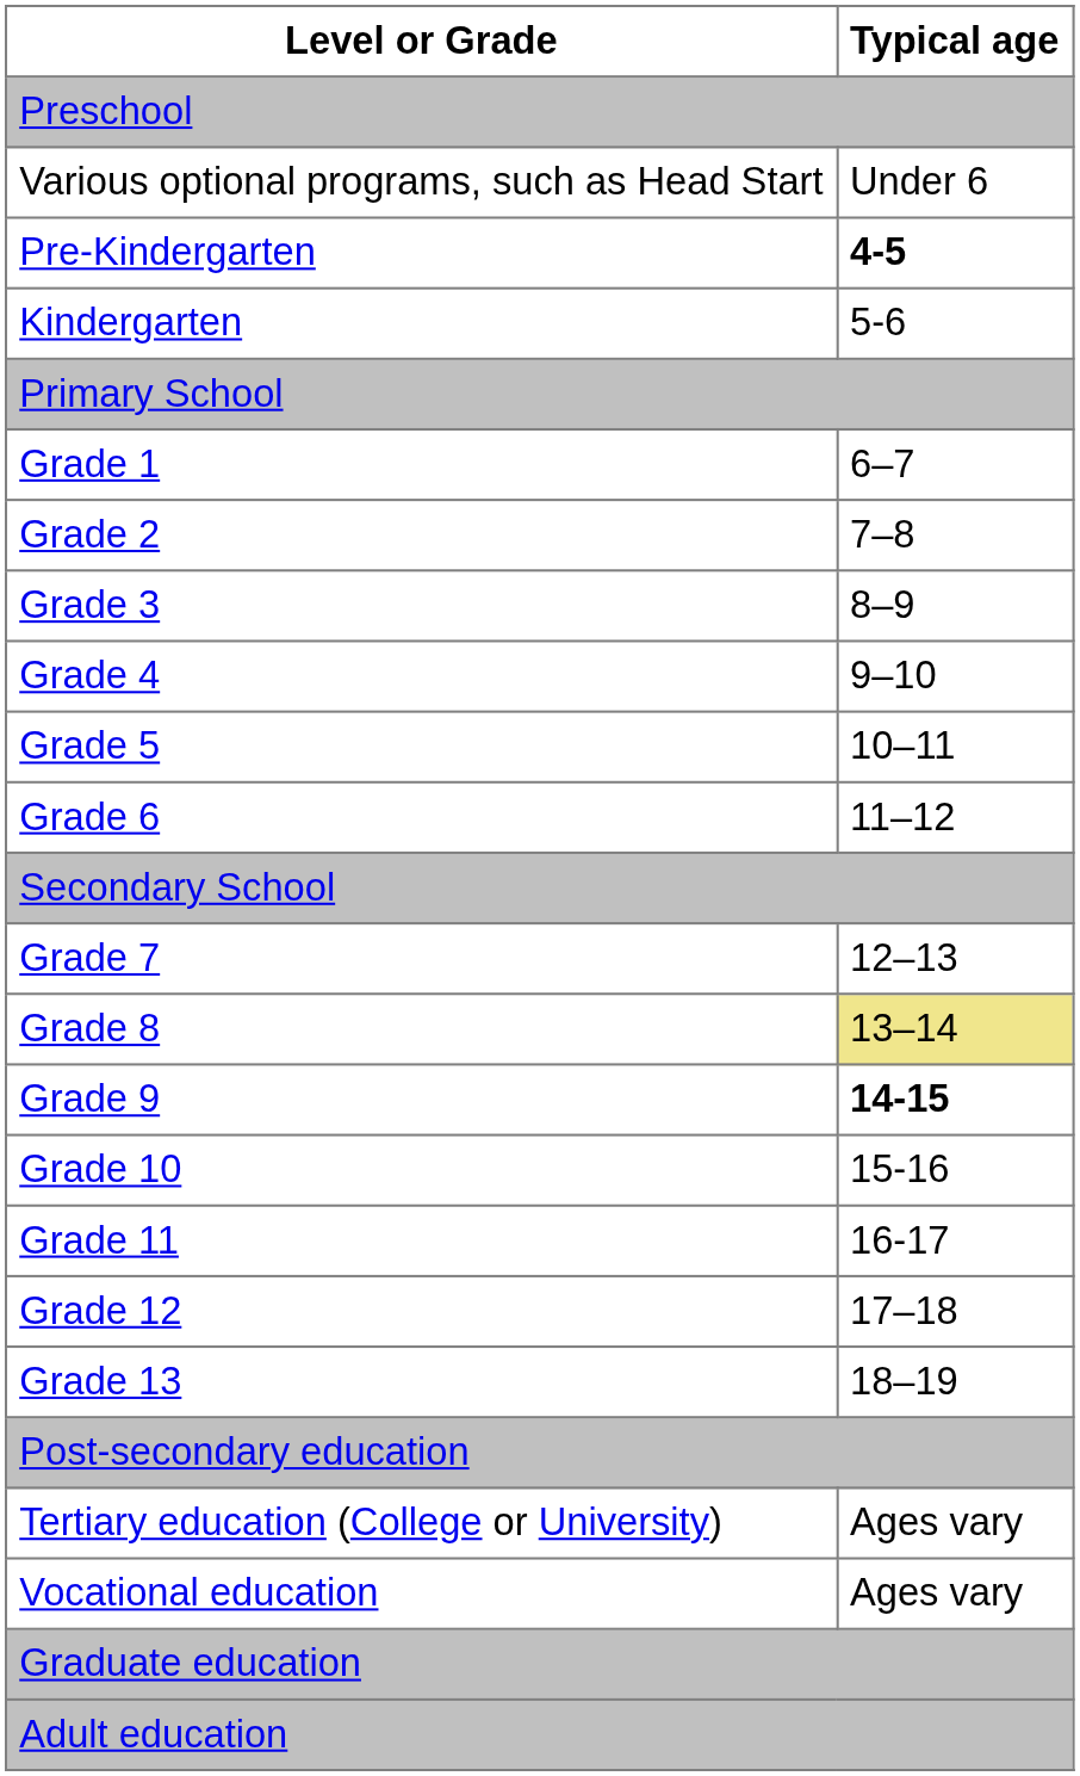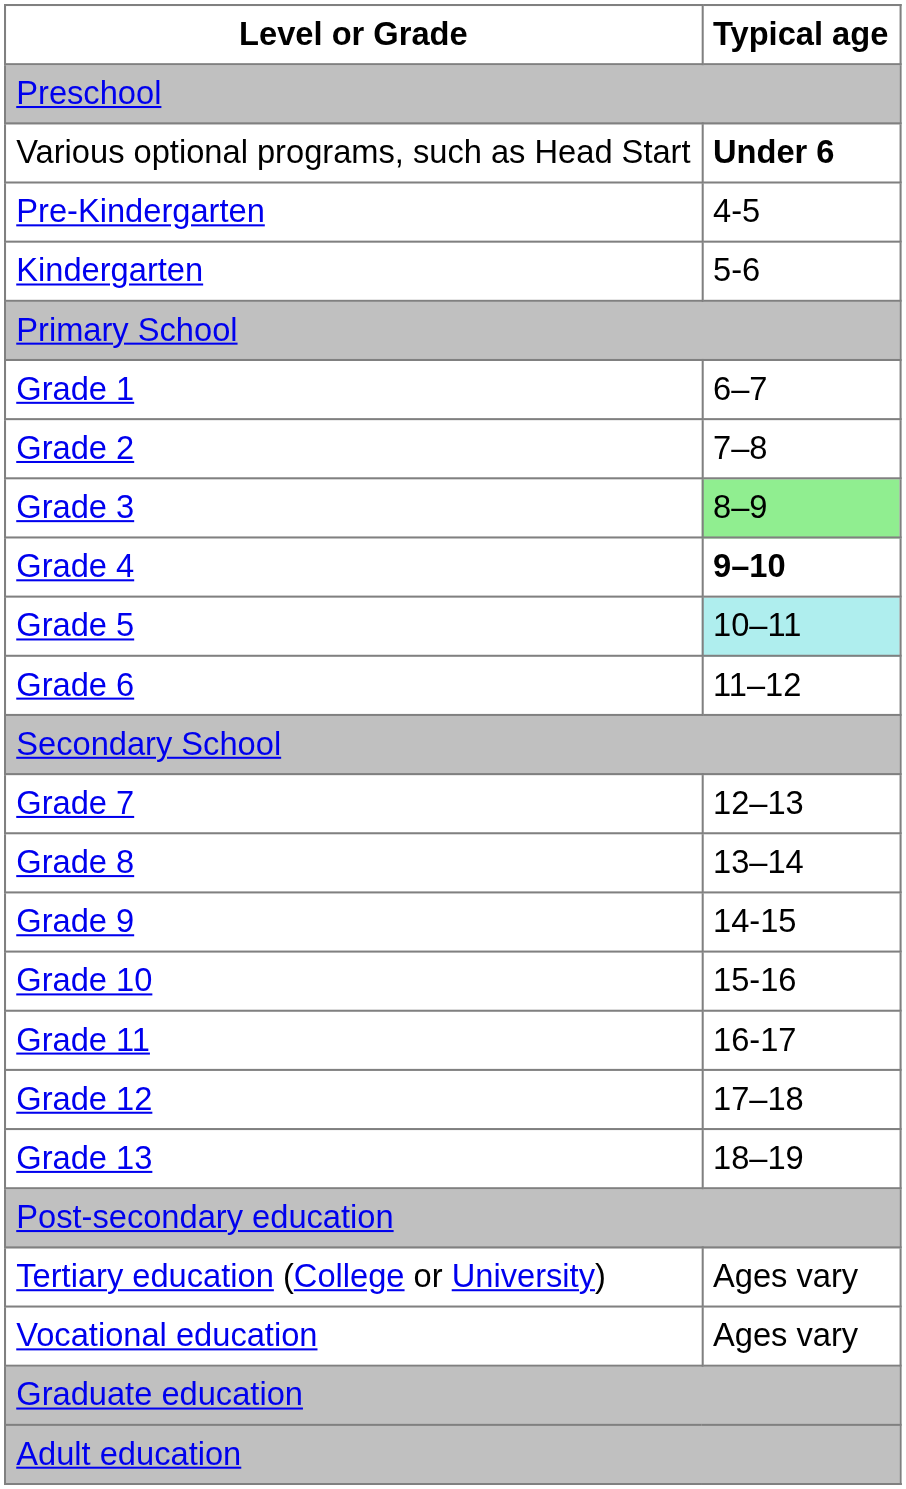Various optional programs, such as Head Start | Typical age: normal -> bold
Pre-Kindergarten | Typical age: bold -> normal
Grade 3 | Typical age: no background -> lightgreen background
Grade 4 | Typical age: normal -> bold
Grade 5 | Typical age: no background -> paleturquoise background
Grade 8 | Typical age: khaki background -> no background
Grade 9 | Typical age: bold -> normal
